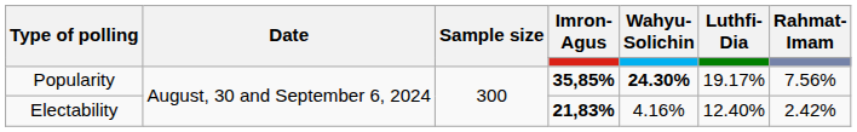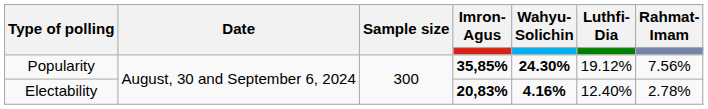Popularity | Luthfi-Dia: 19.17% -> 19.12%
Electability | Imron-Agus: 21,83% -> 20,83%
Electability | Wahyu-Solichin: normal -> bold
Electability | Rahmat-Imam: 2.42% -> 2.78%
